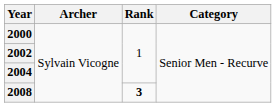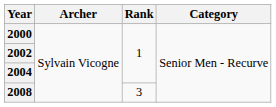2008 | Rank: bold -> normal
